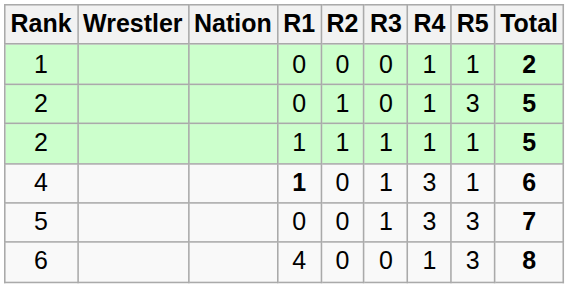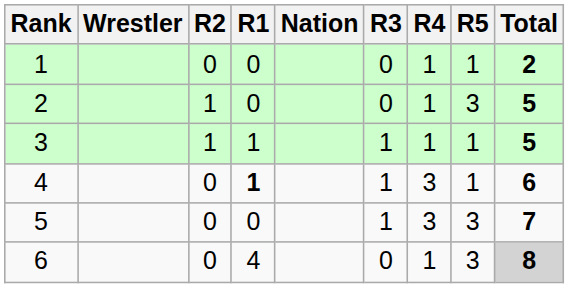columns swapped: Nation <-> R2
row 4 | Rank: 2 -> 3
row 7 | Total: no background -> lightgrey background
